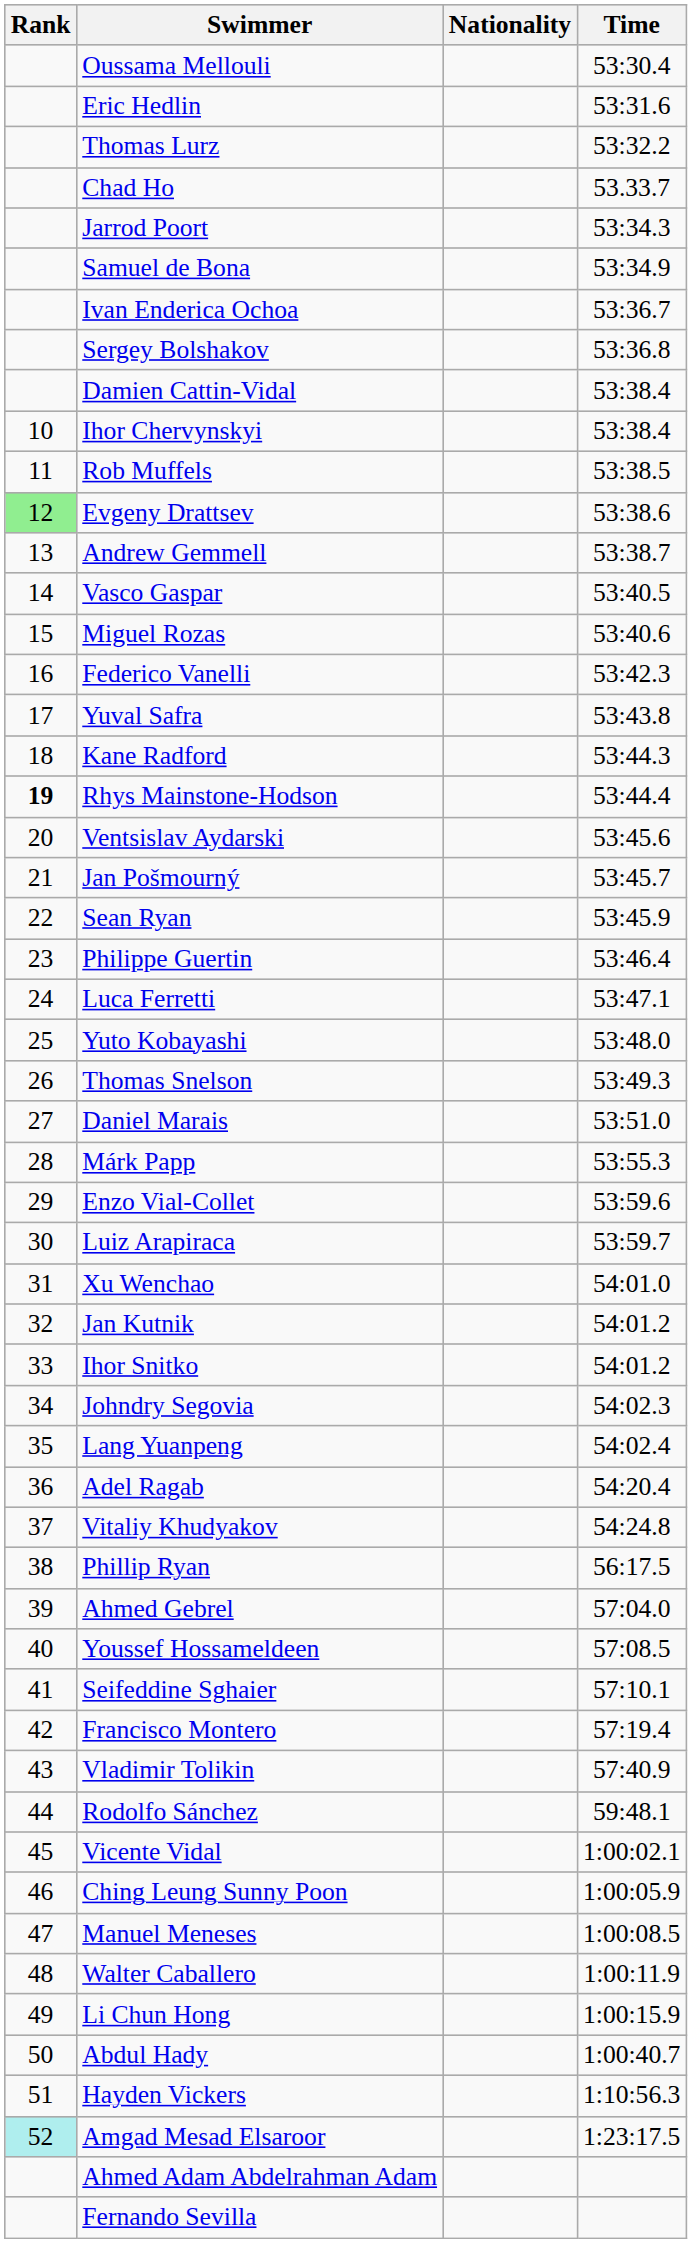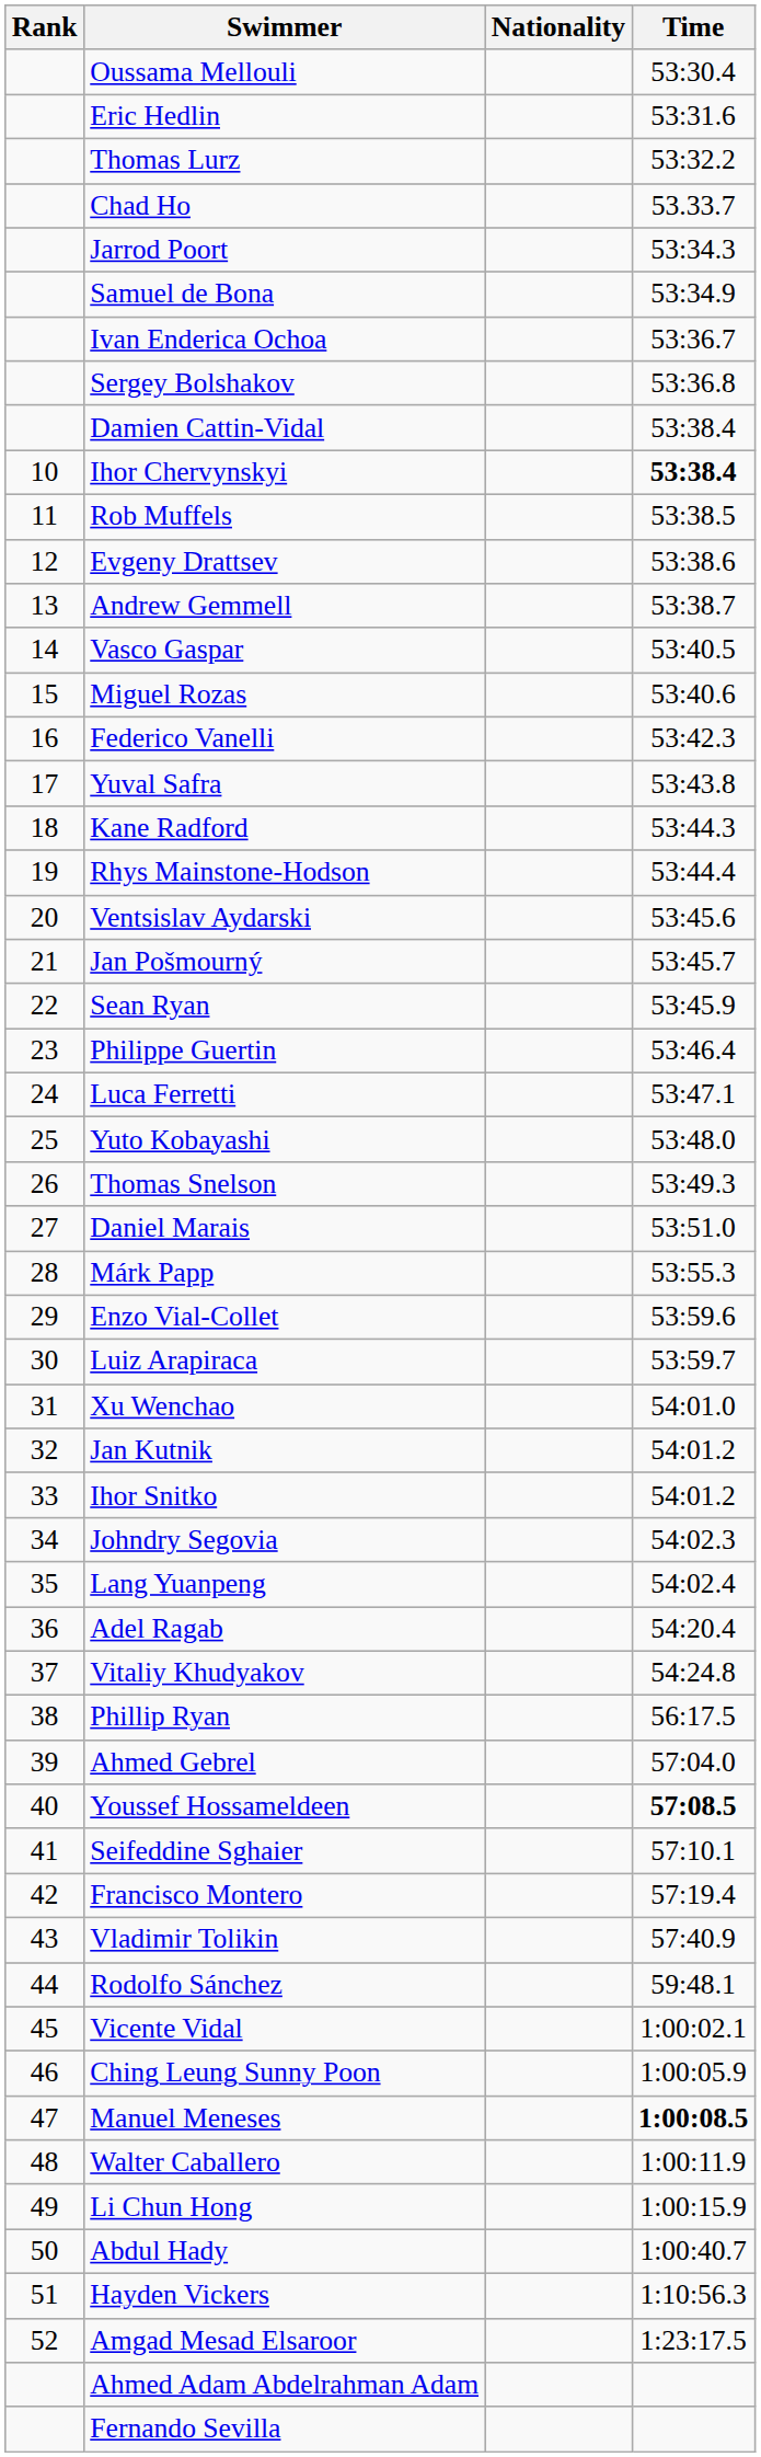Ihor Chervynskyi | Time: normal -> bold
Evgeny Drattsev | Rank: lightgreen background -> no background
Rhys Mainstone-Hodson | Rank: bold -> normal
Youssef Hossameldeen | Time: normal -> bold
Manuel Meneses | Time: normal -> bold
Amgad Mesad Elsaroor | Rank: paleturquoise background -> no background
